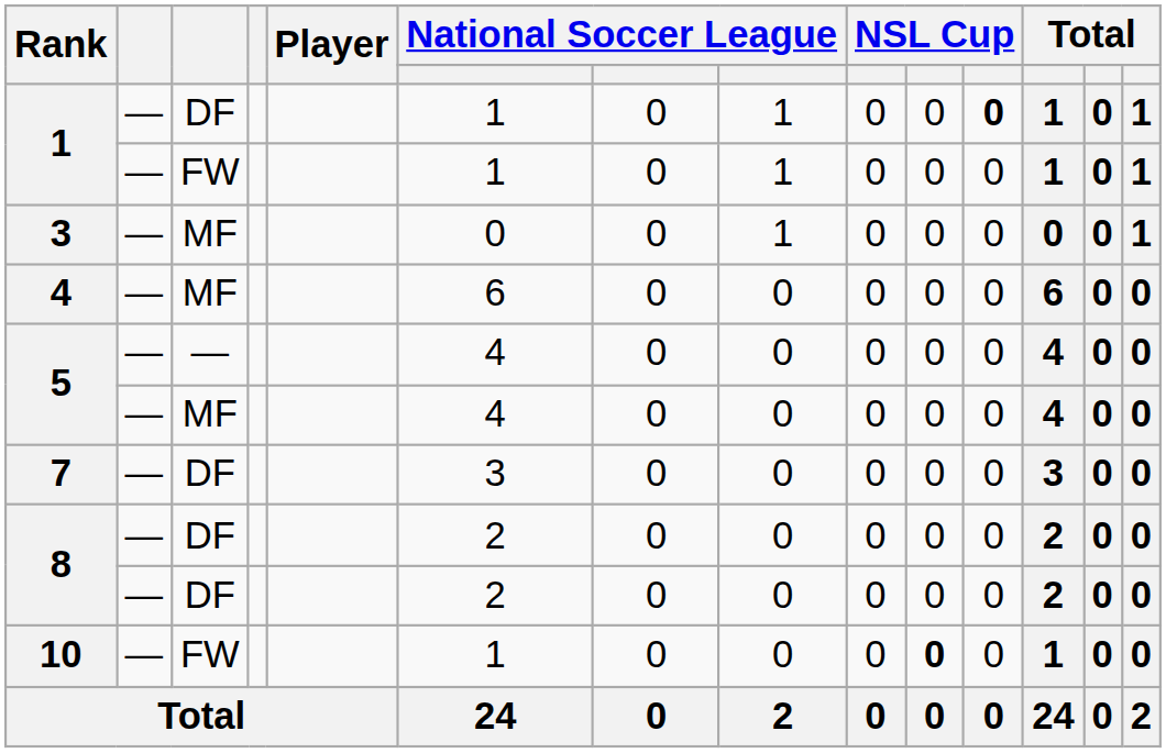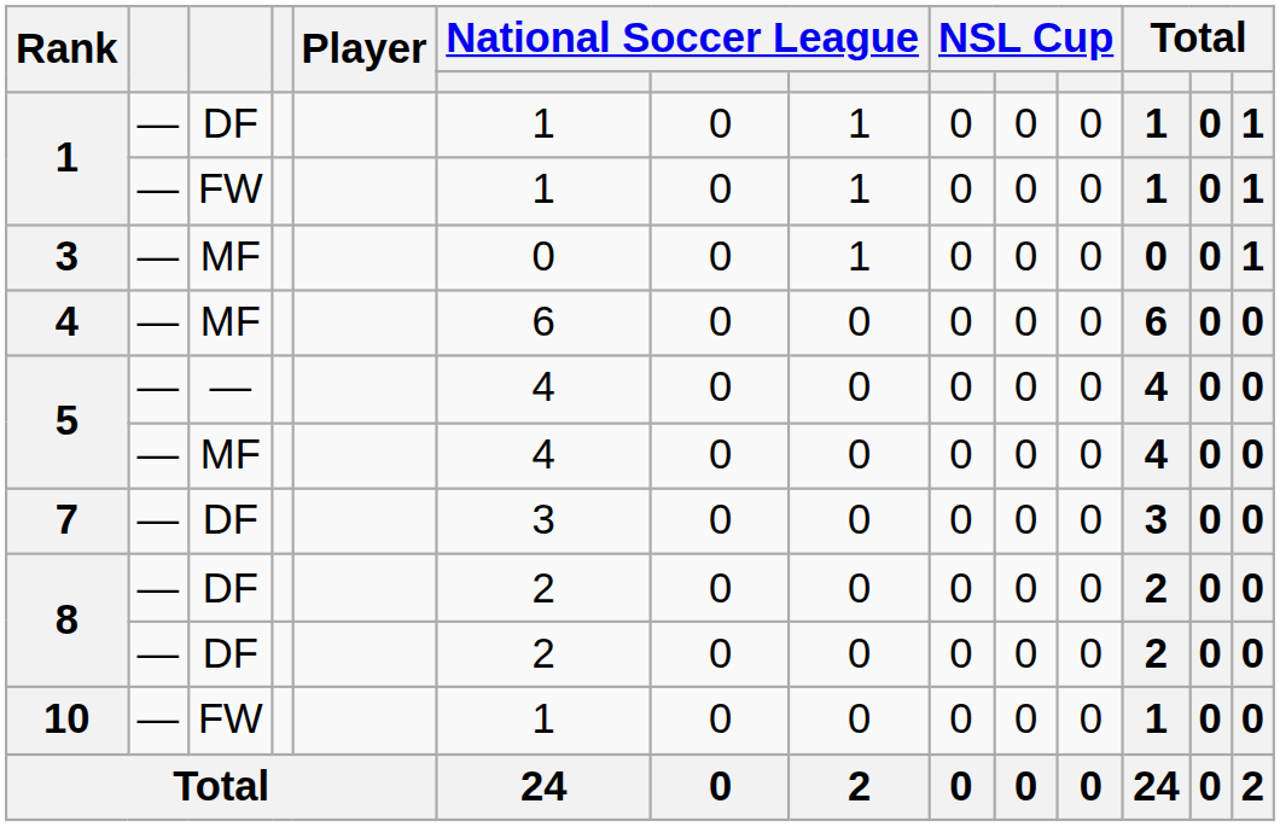1 / DF | column 11: bold -> normal
10 | column 10: bold -> normal
